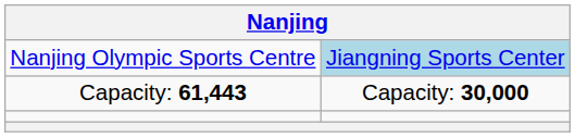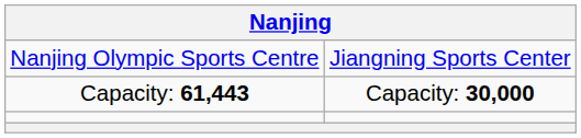row 2 | column 2: lightblue background -> no background
